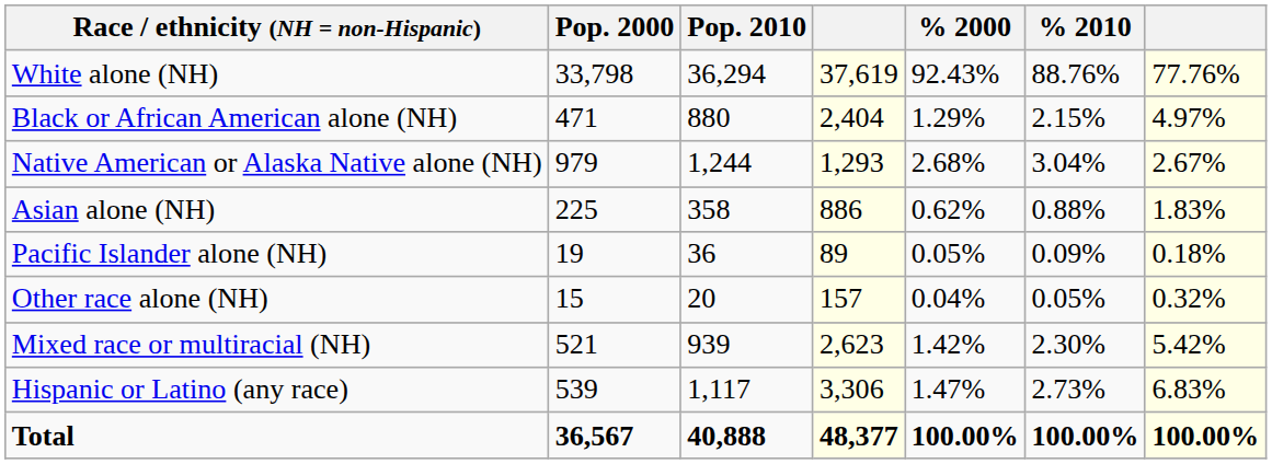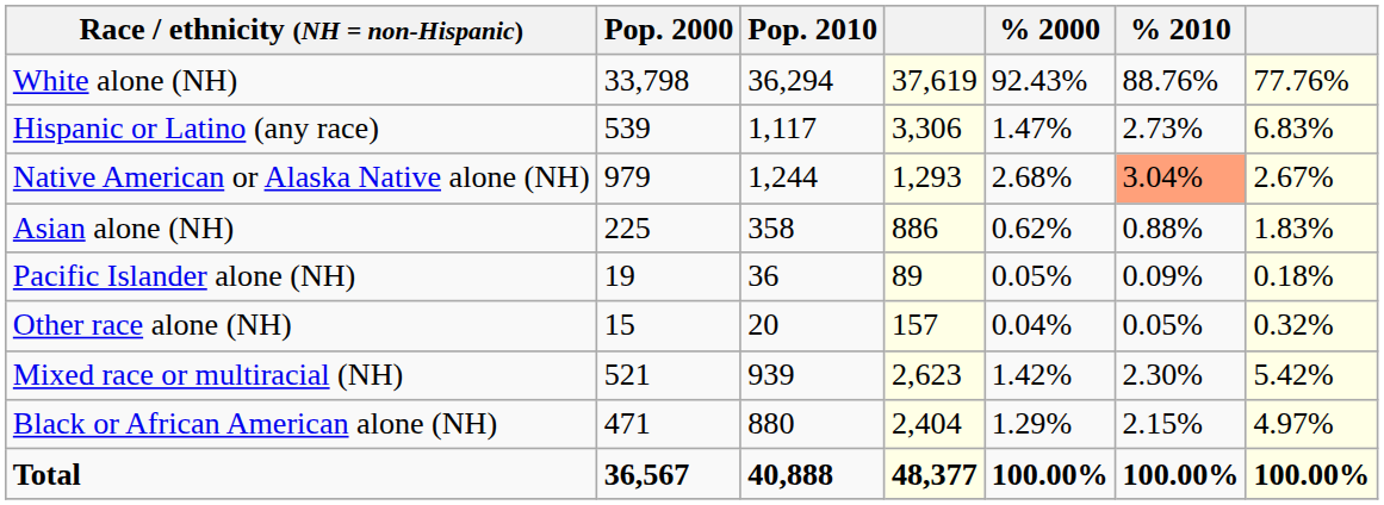rows swapped: Black or African American alone (NH) <-> Hispanic or Latino (any race)
Native American or Alaska Native alone (NH) | % 2010: no background -> lightsalmon background
